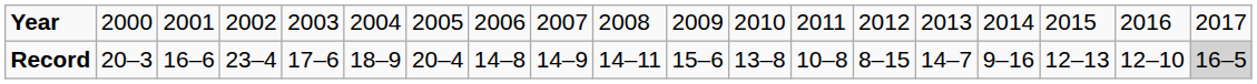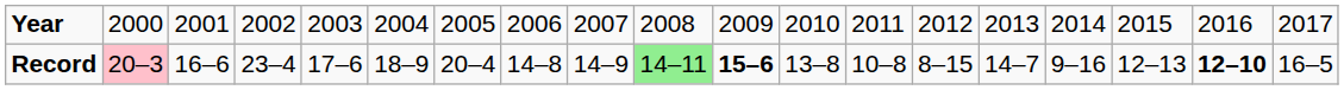Record | column 2: no background -> pink background
Record | column 10: no background -> lightgreen background
Record | column 11: normal -> bold
Record | column 18: normal -> bold
Record | column 19: lightgrey background -> no background
